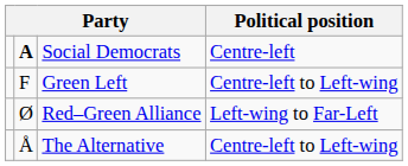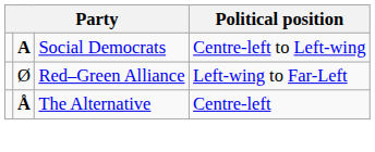Social Democrats | Political position: Centre-left -> Centre-left to Left-wing
- row: F | Green Left | Centre-left to Left-wing
The Alternative | column 2: normal -> bold
The Alternative | Political position: Centre-left to Left-wing -> Centre-left
